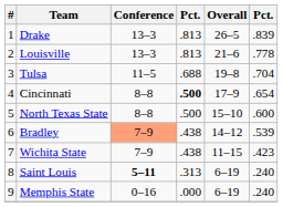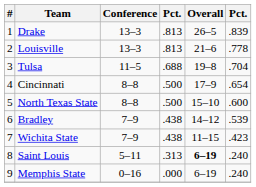Cincinnati | column 4: bold -> normal
Bradley | Conference: lightsalmon background -> no background
Saint Louis | Conference: bold -> normal
Saint Louis | Overall: normal -> bold
